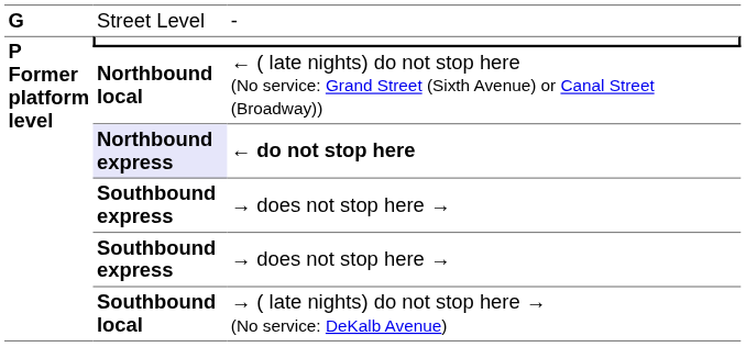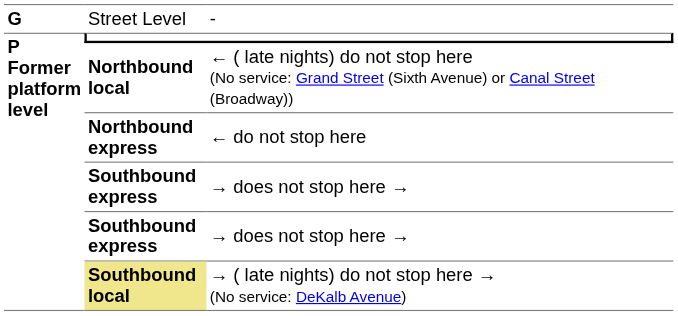Northbound express | column 2: lavender background -> no background
Northbound express | column 3: bold -> normal
Southbound local | column 2: no background -> khaki background
